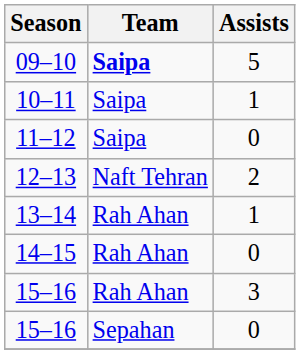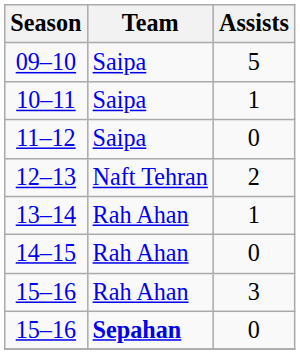09–10 | Team: bold -> normal
15–16 / 0 | Team: normal -> bold
